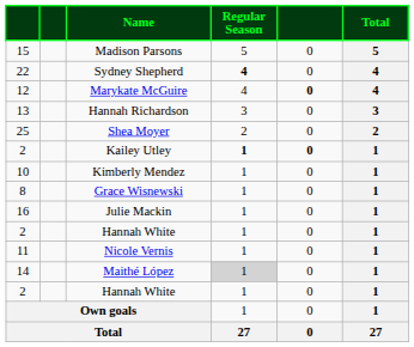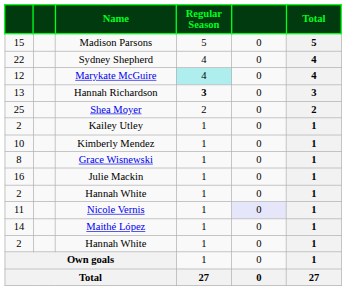Sydney Shepherd | Regular Season: bold -> normal
Marykate McGuire | Regular Season: no background -> paleturquoise background
Marykate McGuire | column 5: bold -> normal
Hannah Richardson | Regular Season: normal -> bold
Kailey Utley | Regular Season: bold -> normal
Kailey Utley | column 5: bold -> normal
Nicole Vernis | column 5: no background -> lavender background
Maithé López | Regular Season: lightgrey background -> no background
